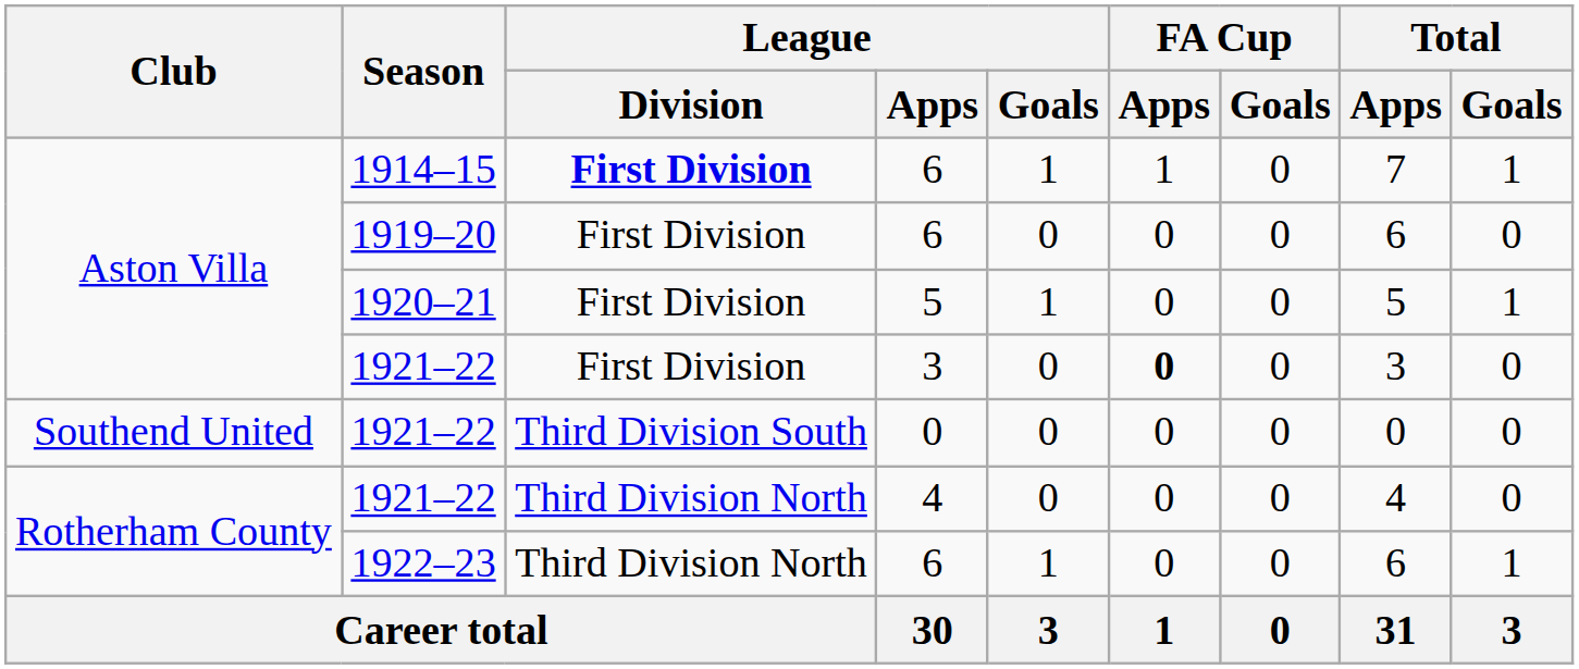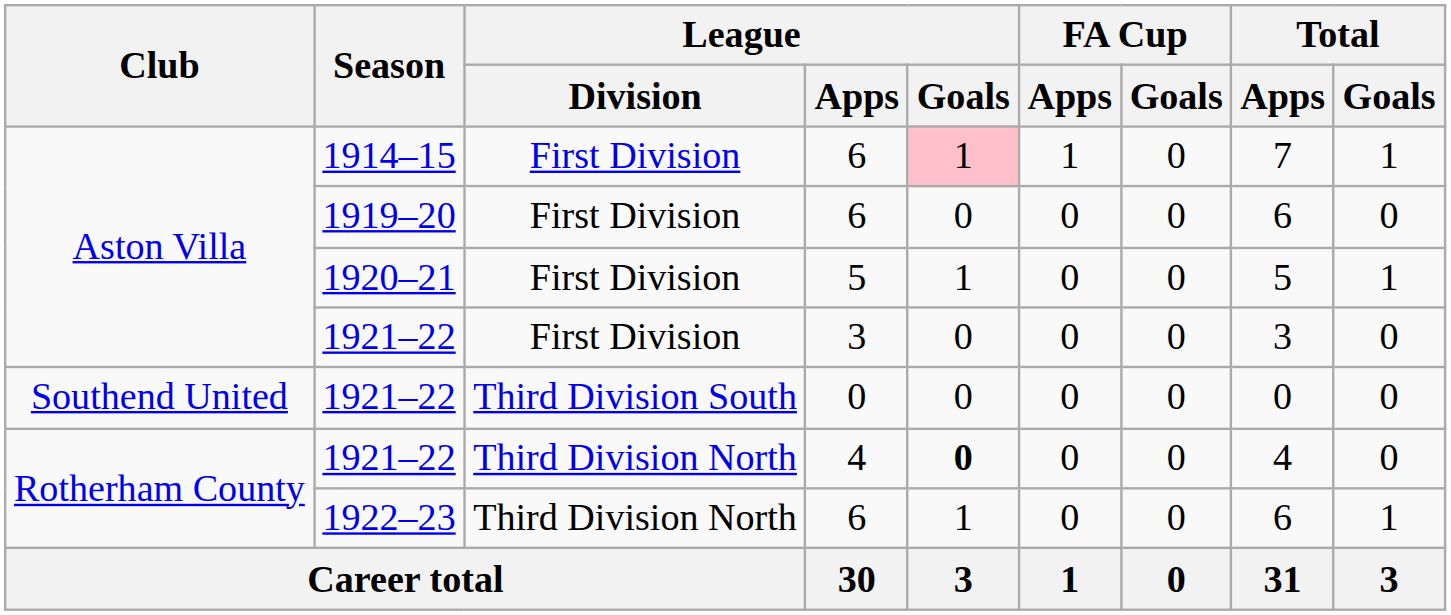1914–15 | League / Division: bold -> normal
1914–15 | League / Goals: no background -> pink background
1921–22 / 3 | FA Cup / Apps: bold -> normal
1921–22 / 4 | League / Goals: normal -> bold
